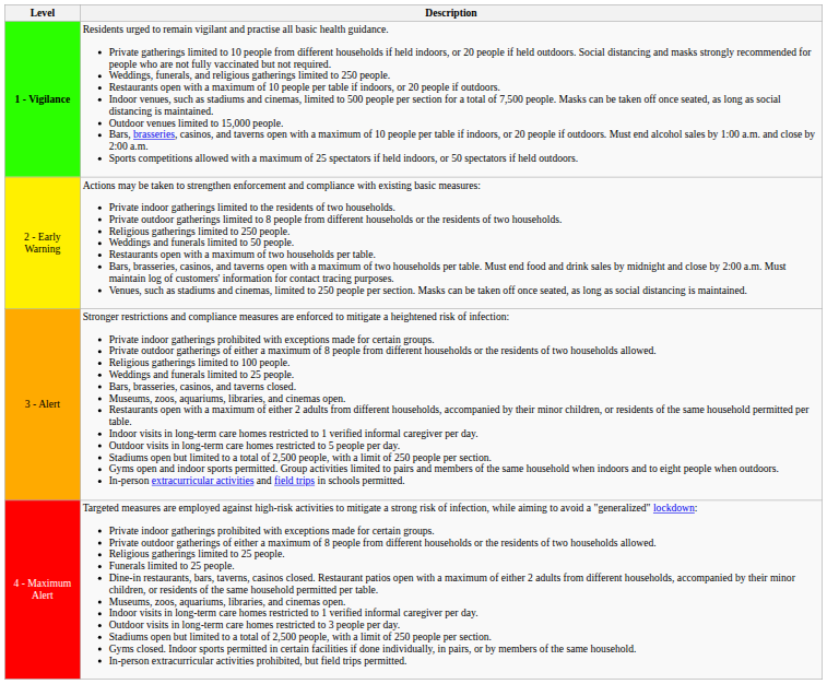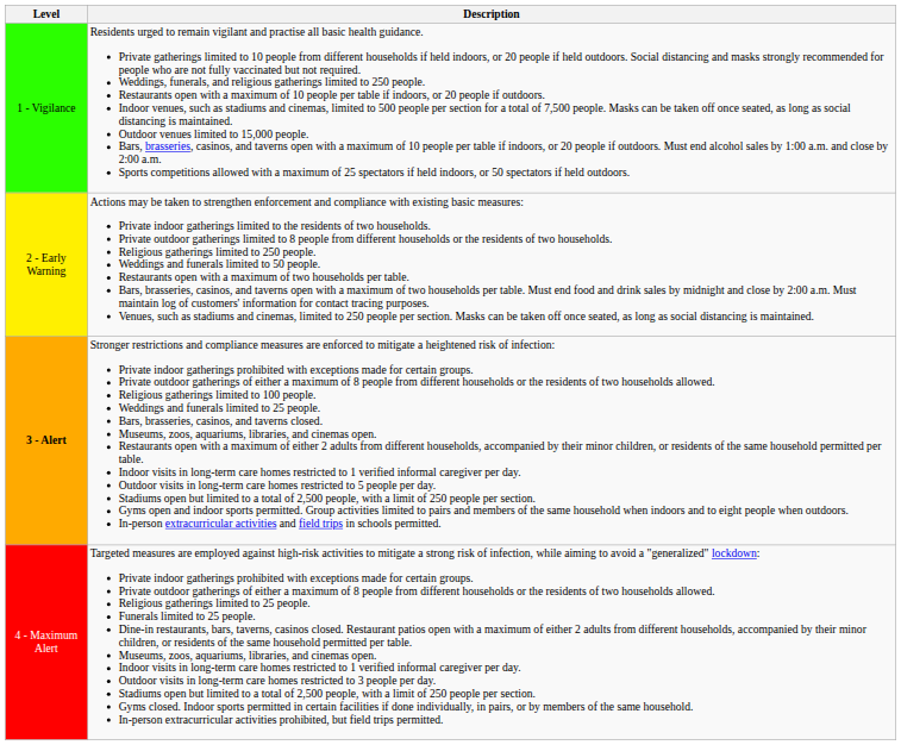1 - Vigilance | Level: bold -> normal
3 - Alert | Level: normal -> bold
